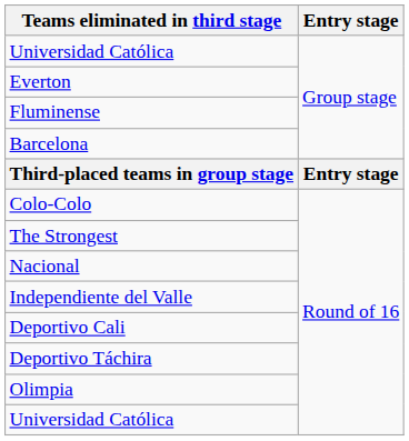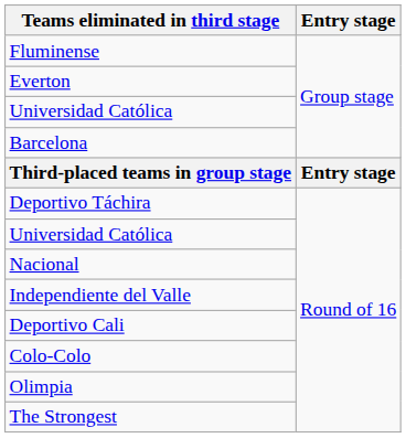row 2 | Teams eliminated in third stage: Universidad Católica -> Fluminense
row 4 | Teams eliminated in third stage: Fluminense -> Universidad Católica
row 7 | Teams eliminated in third stage: Colo-Colo -> Deportivo Táchira
row 8 | Teams eliminated in third stage: The Strongest -> Universidad Católica
row 12 | Teams eliminated in third stage: Deportivo Táchira -> Colo-Colo
row 14 | Teams eliminated in third stage: Universidad Católica -> The Strongest
